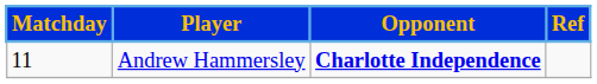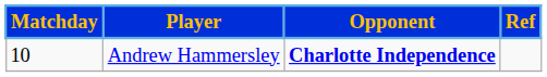Andrew Hammersley | Matchday: 11 -> 10
